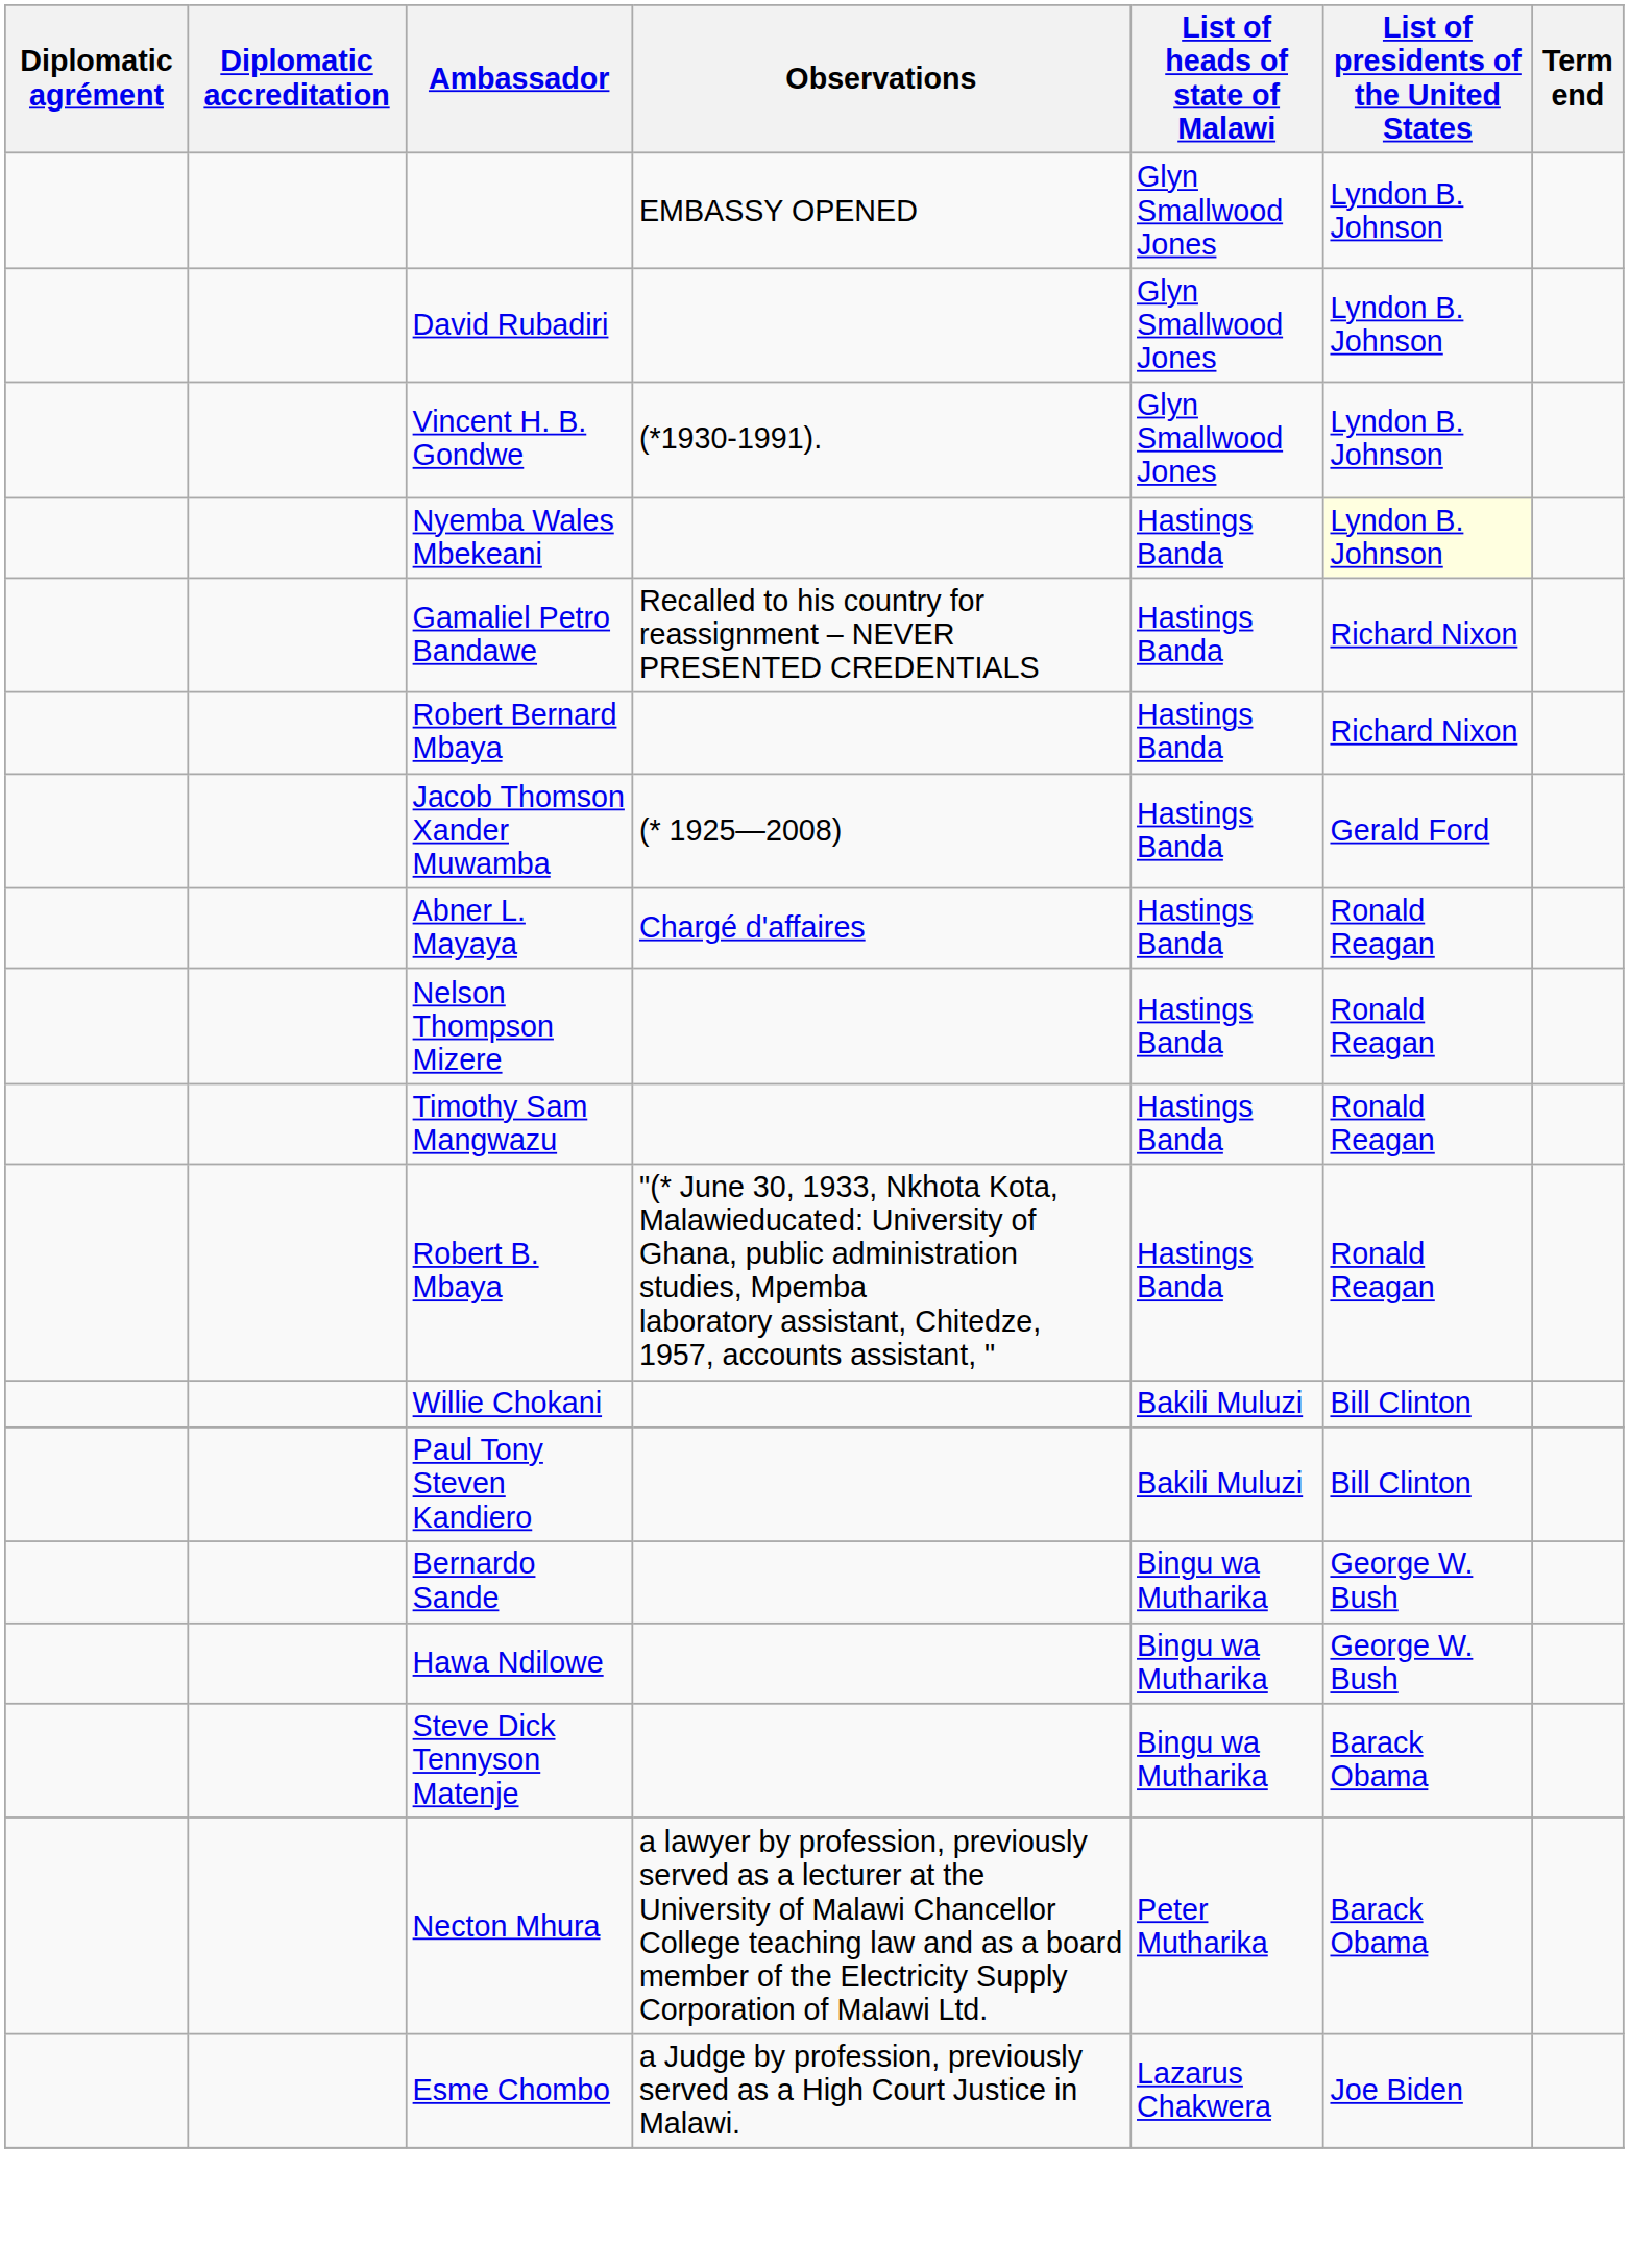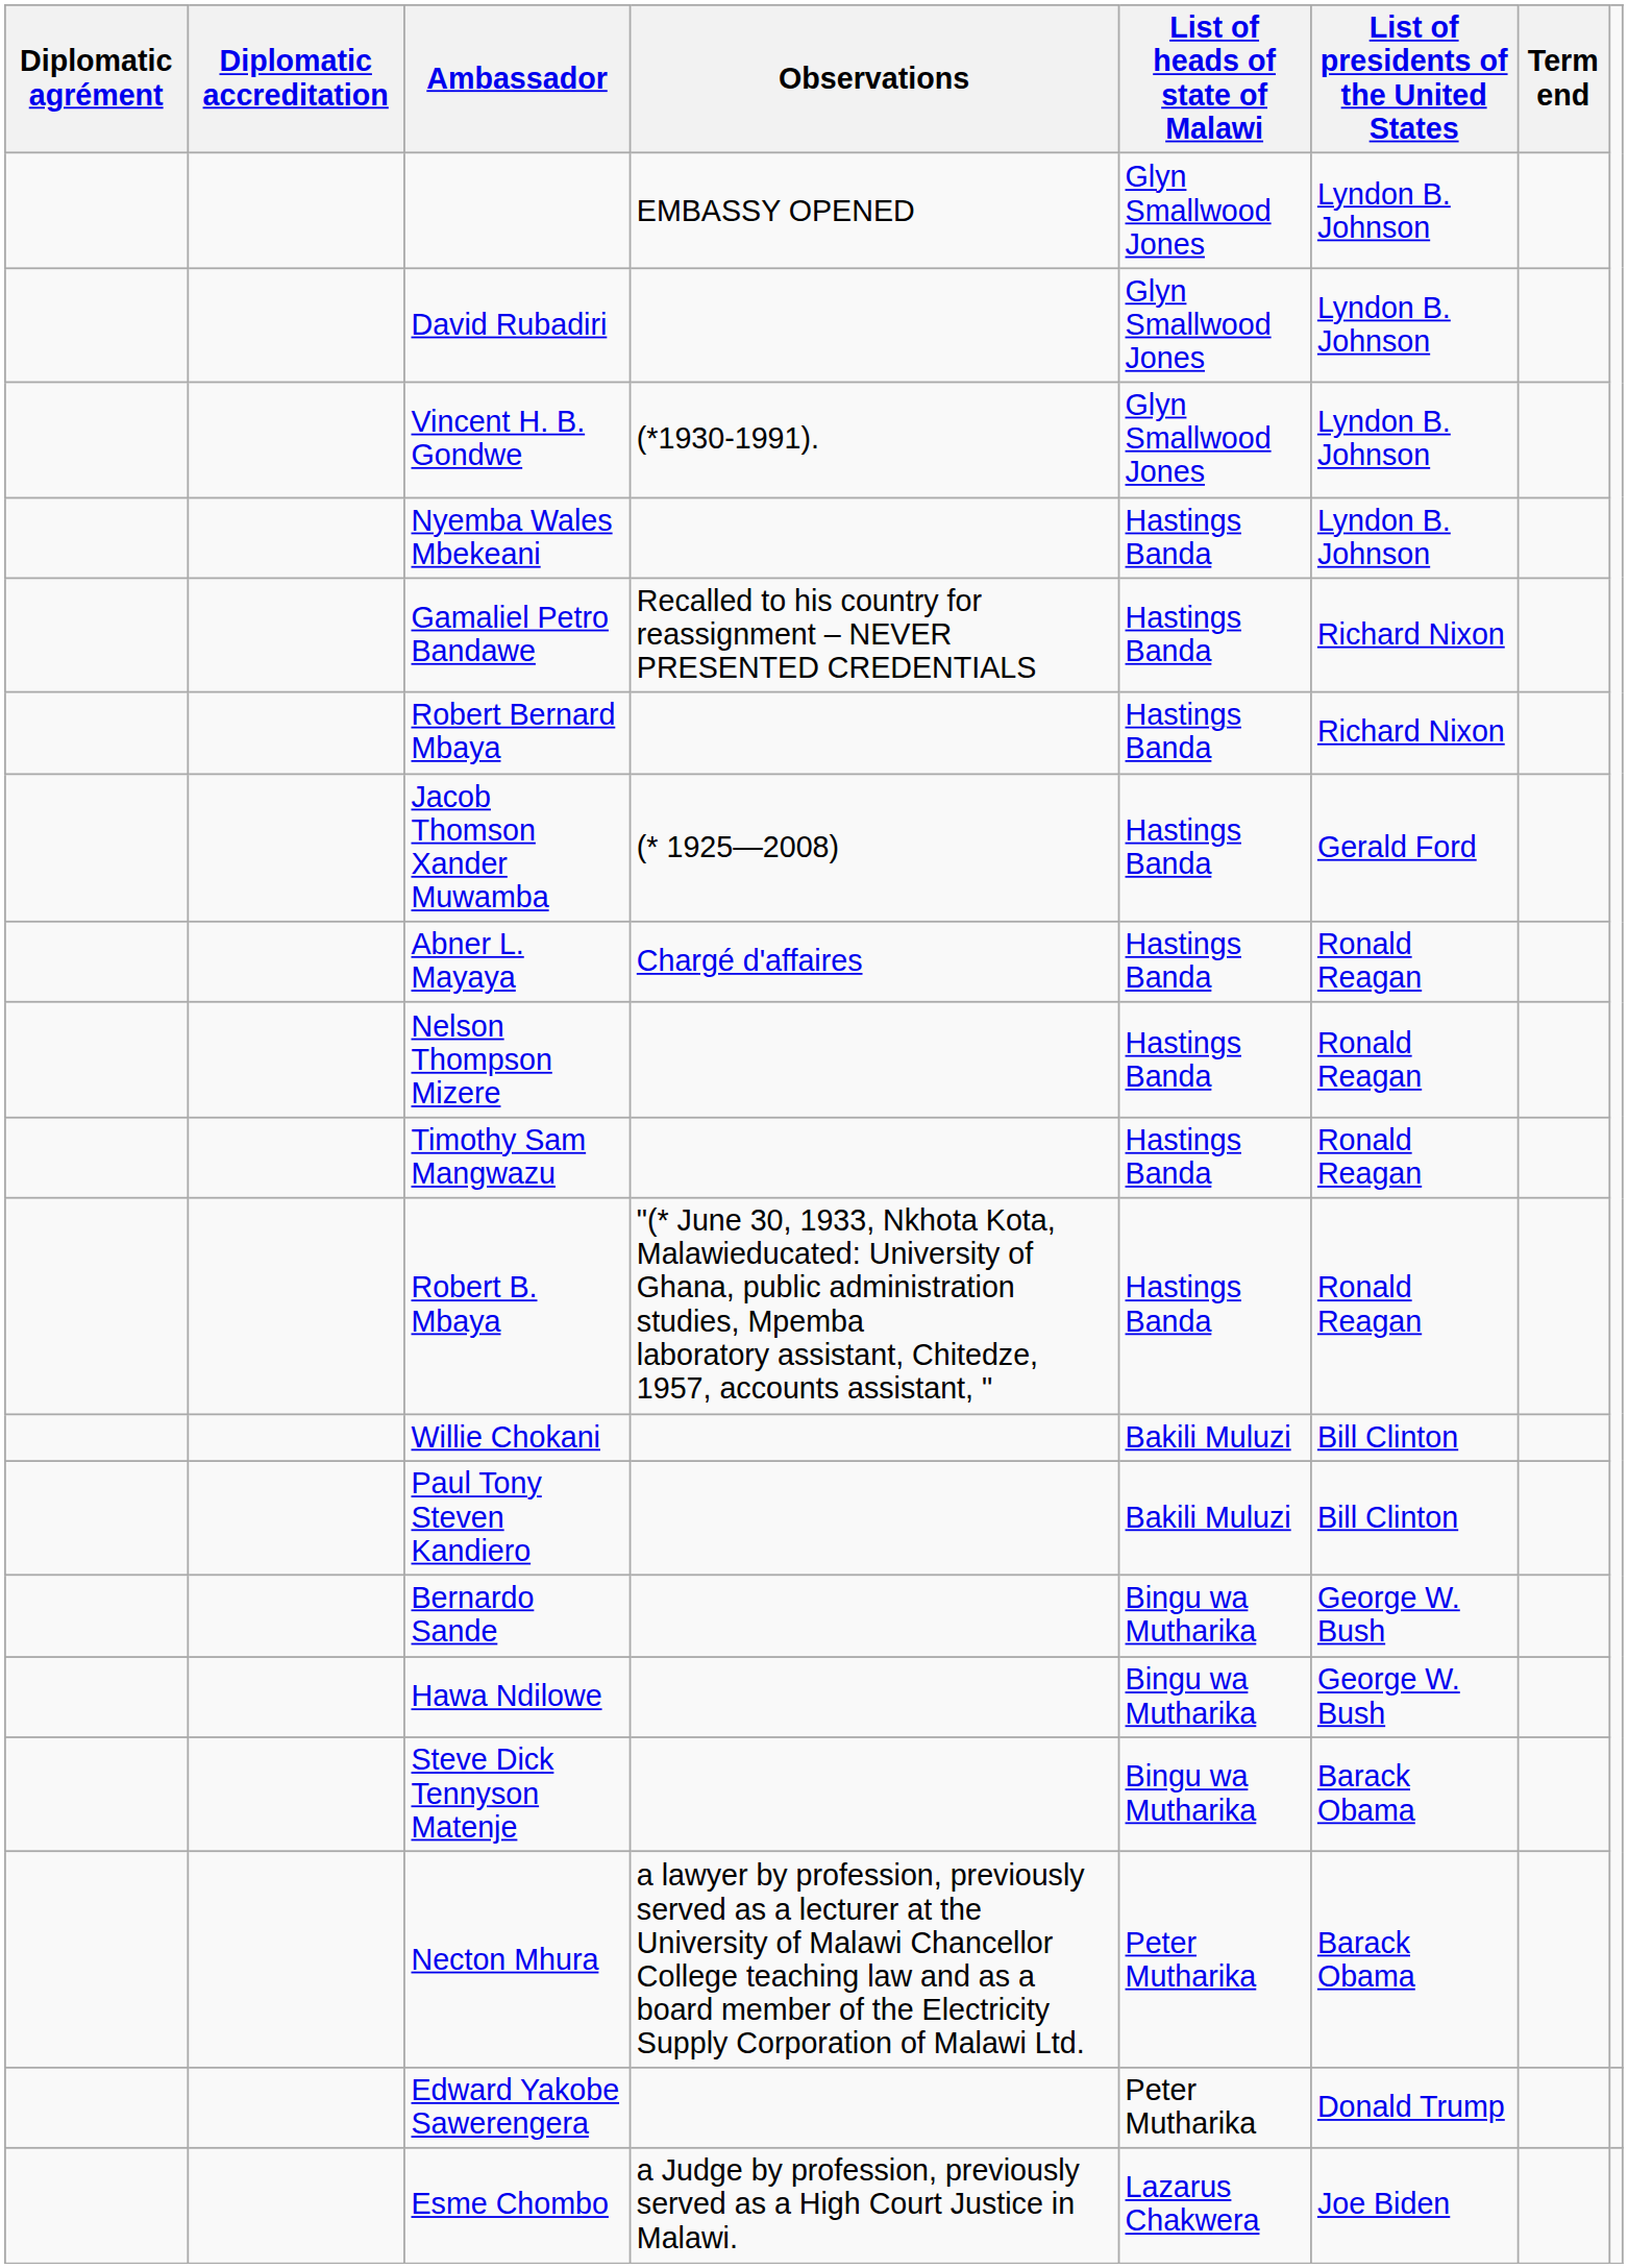Nyemba Wales Mbekeani | List of presidents of the United States: lightyellow background -> no background
+ row: Edward Yakobe Sawerengera | Peter Mutharika | Donald Trump
